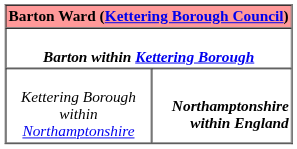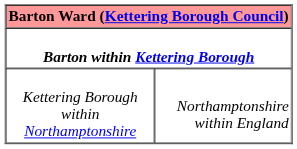Kettering Borough within Northamptonshire | column 2: bold -> normal
